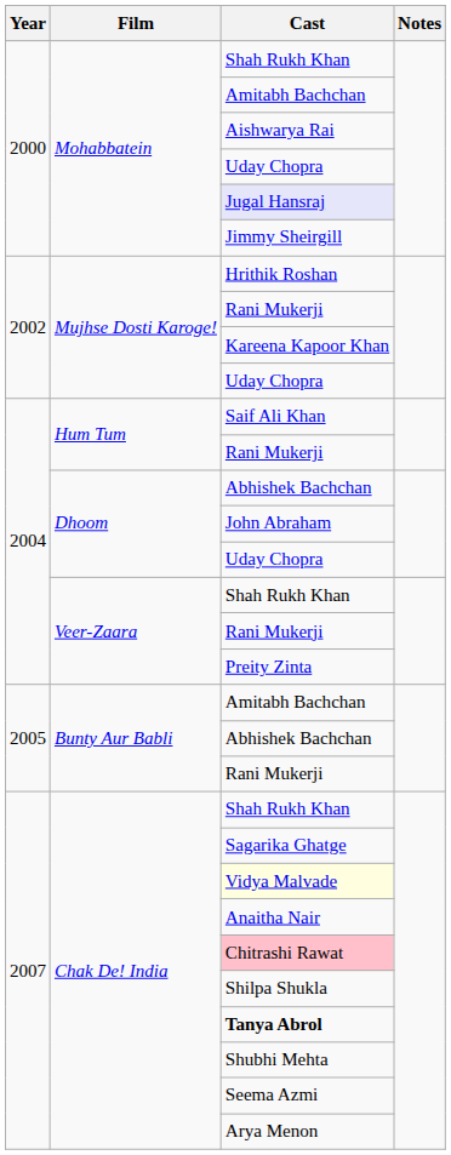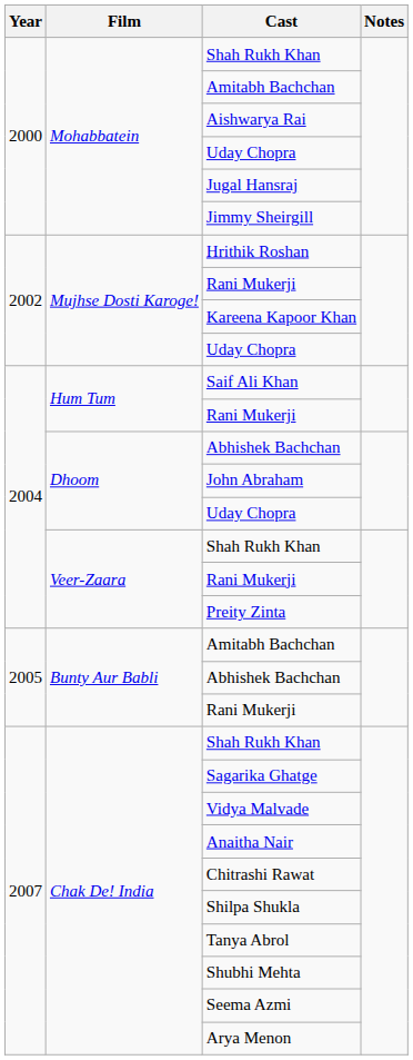Jugal Hansraj | Cast: lavender background -> no background
Vidya Malvade | Cast: lightyellow background -> no background
Chitrashi Rawat | Cast: pink background -> no background
Tanya Abrol | Cast: bold -> normal
